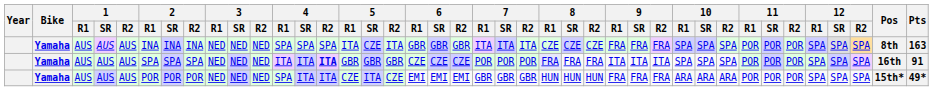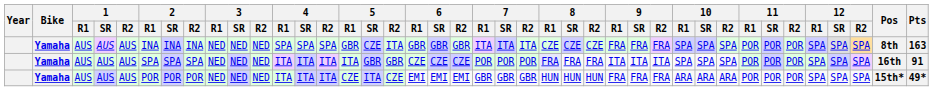row 3 | 5 / R1: ITA -> GBR
row 4 | 4 / R2: bold -> normal
row 4 | 5 / R1: GBR -> ITA
row 5 | 4 / R1: SPA -> ITA
